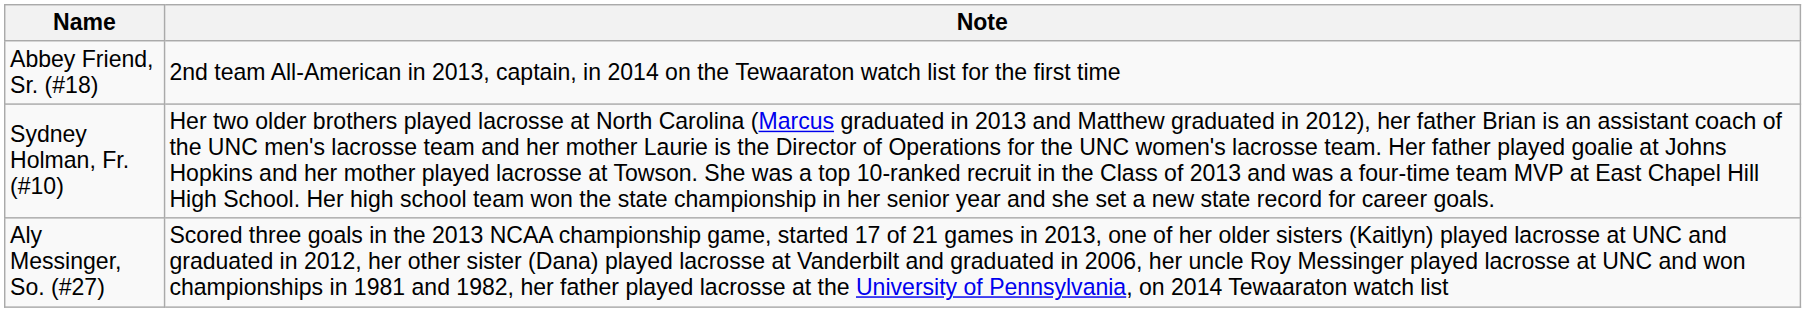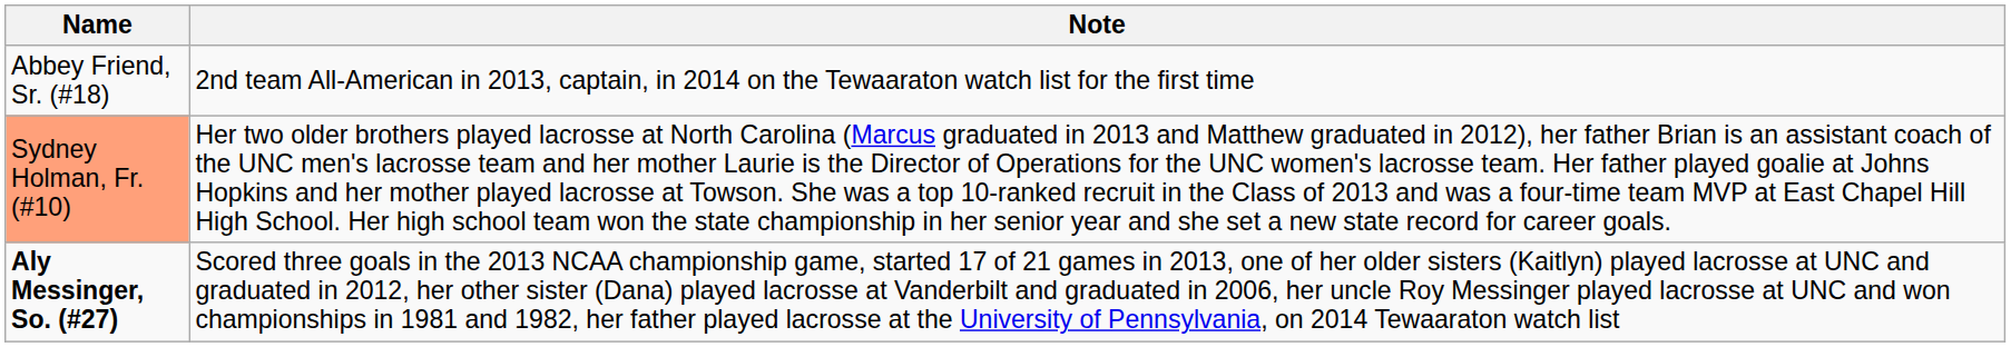Sydney Holman, Fr. (#10) | Name: no background -> lightsalmon background
Aly Messinger, So. (#27) | Name: normal -> bold
